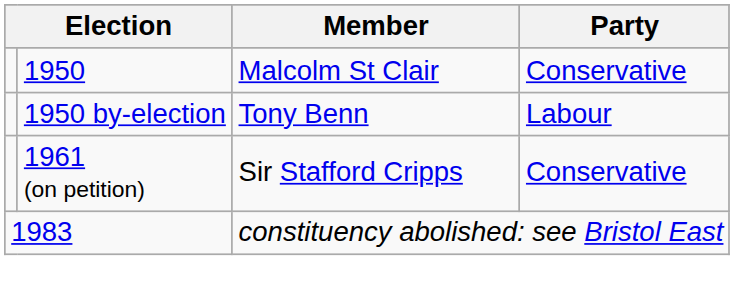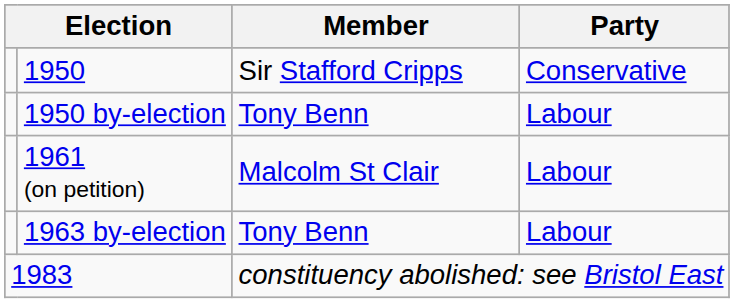1950 | Member: Malcolm St Clair -> Sir Stafford Cripps
1961 (on petition) | Member: Sir Stafford Cripps -> Malcolm St Clair
1961 (on petition) | Party: Conservative -> Labour
+ row: 1963 by-election | Tony Benn | Labour
